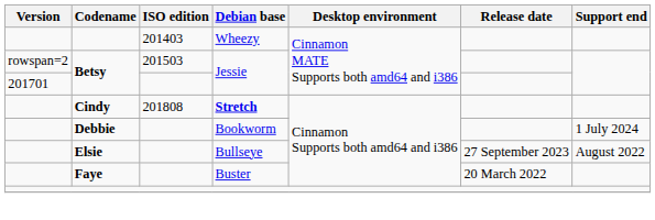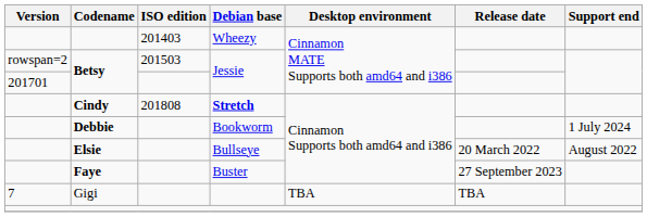Elsie | Release date: 27 September 2023 -> 20 March 2022
Faye | Release date: 20 March 2022 -> 27 September 2023
+ row: 7 | Gigi | TBA | TBA
